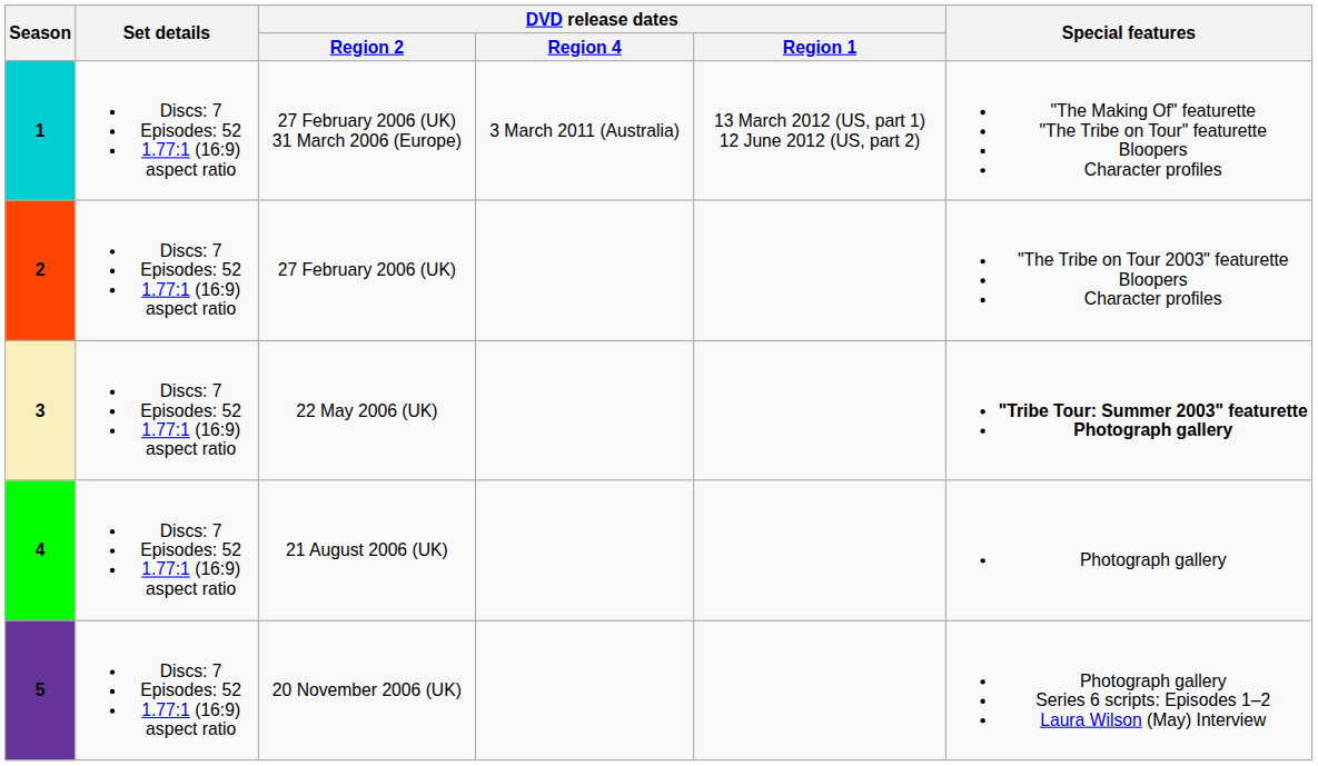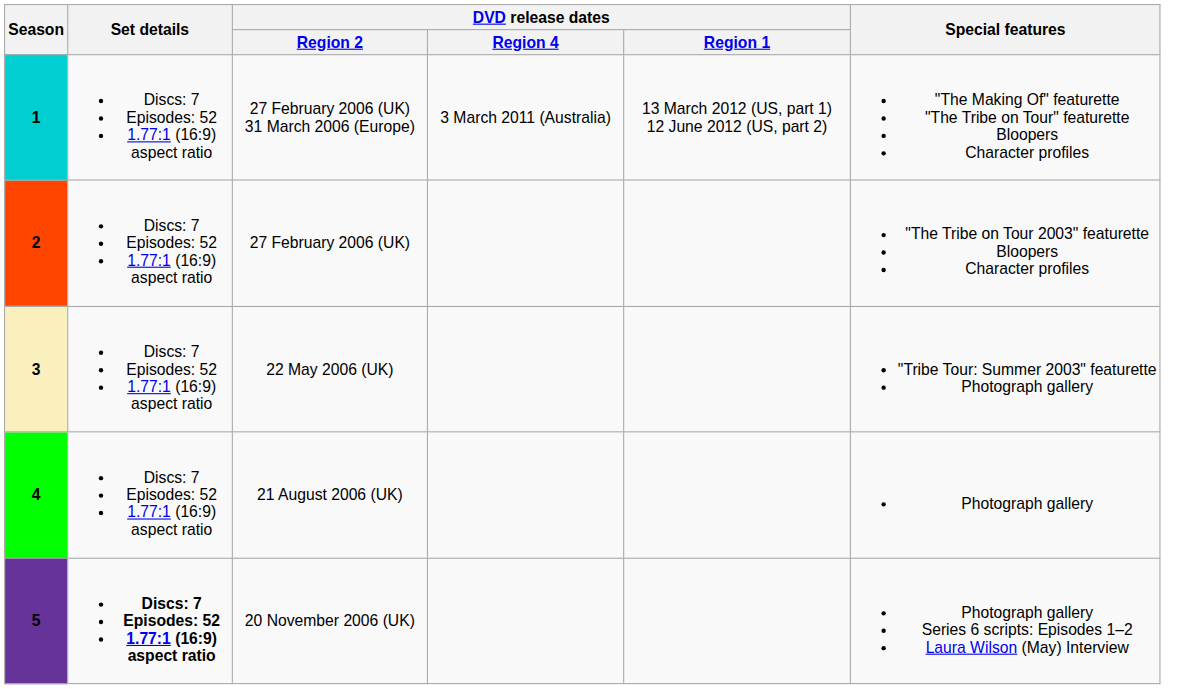3 | Special features: bold -> normal
5 | Set details: normal -> bold
